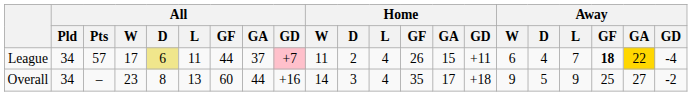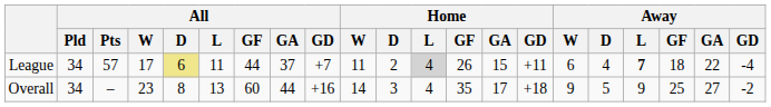League | All / GD: pink background -> no background
League | Home / L: no background -> lightgrey background
League | Away / L: normal -> bold
League | Away / GF: bold -> normal
League | Away / GA: gold background -> no background
